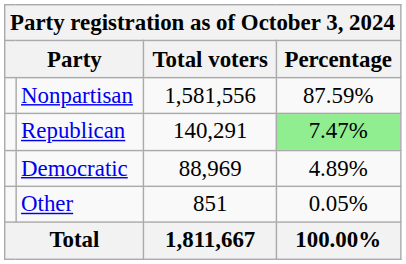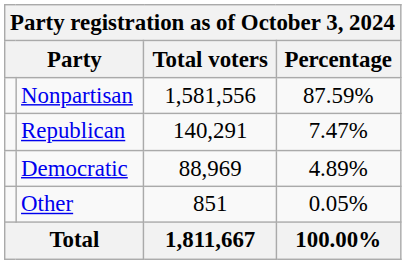Republican | Percentage: lightgreen background -> no background
